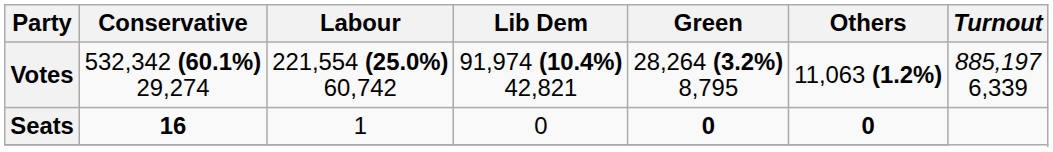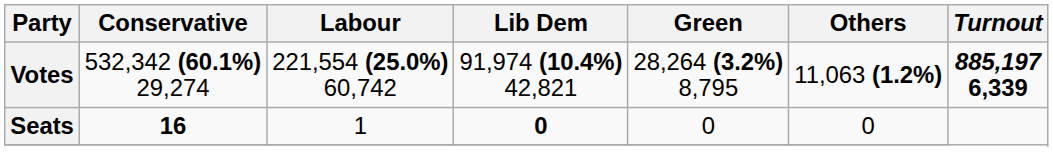Votes | Turnout: normal -> bold
Seats | Lib Dem: normal -> bold
Seats | Green: bold -> normal
Seats | Others: bold -> normal
